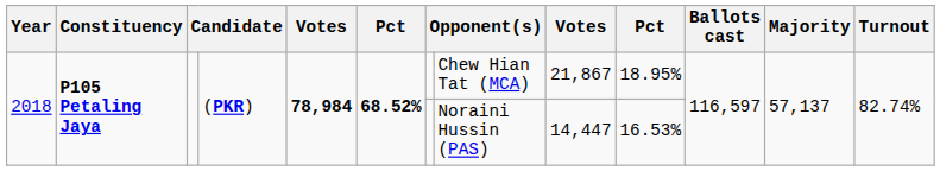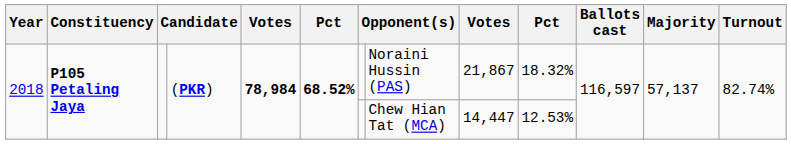row 2 | column 8: Chew Hian Tat (MCA) -> Noraini Hussin (PAS)
row 2 | column 10: 18.95% -> 18.32%
row 3 | column 8: Noraini Hussin (PAS) -> Chew Hian Tat (MCA)
row 3 | column 10: 16.53% -> 12.53%
